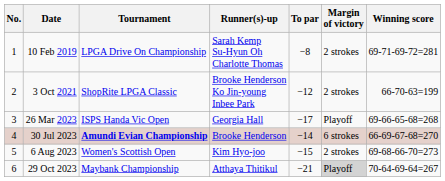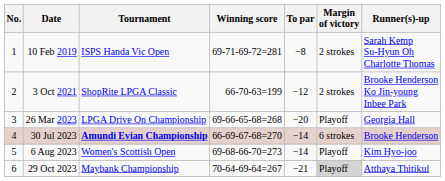columns swapped: Winning score <-> Runner(s)-up
10 Feb 2019 | Tournament: LPGA Drive On Championship -> ISPS Handa Vic Open
26 Mar 2023 | Tournament: ISPS Handa Vic Open -> LPGA Drive On Championship
26 Mar 2023 | To par: −17 -> −20
6 Aug 2023 | To par: −15 -> −14
6 Aug 2023 | Margin of victory: 2 strokes -> Playoff
